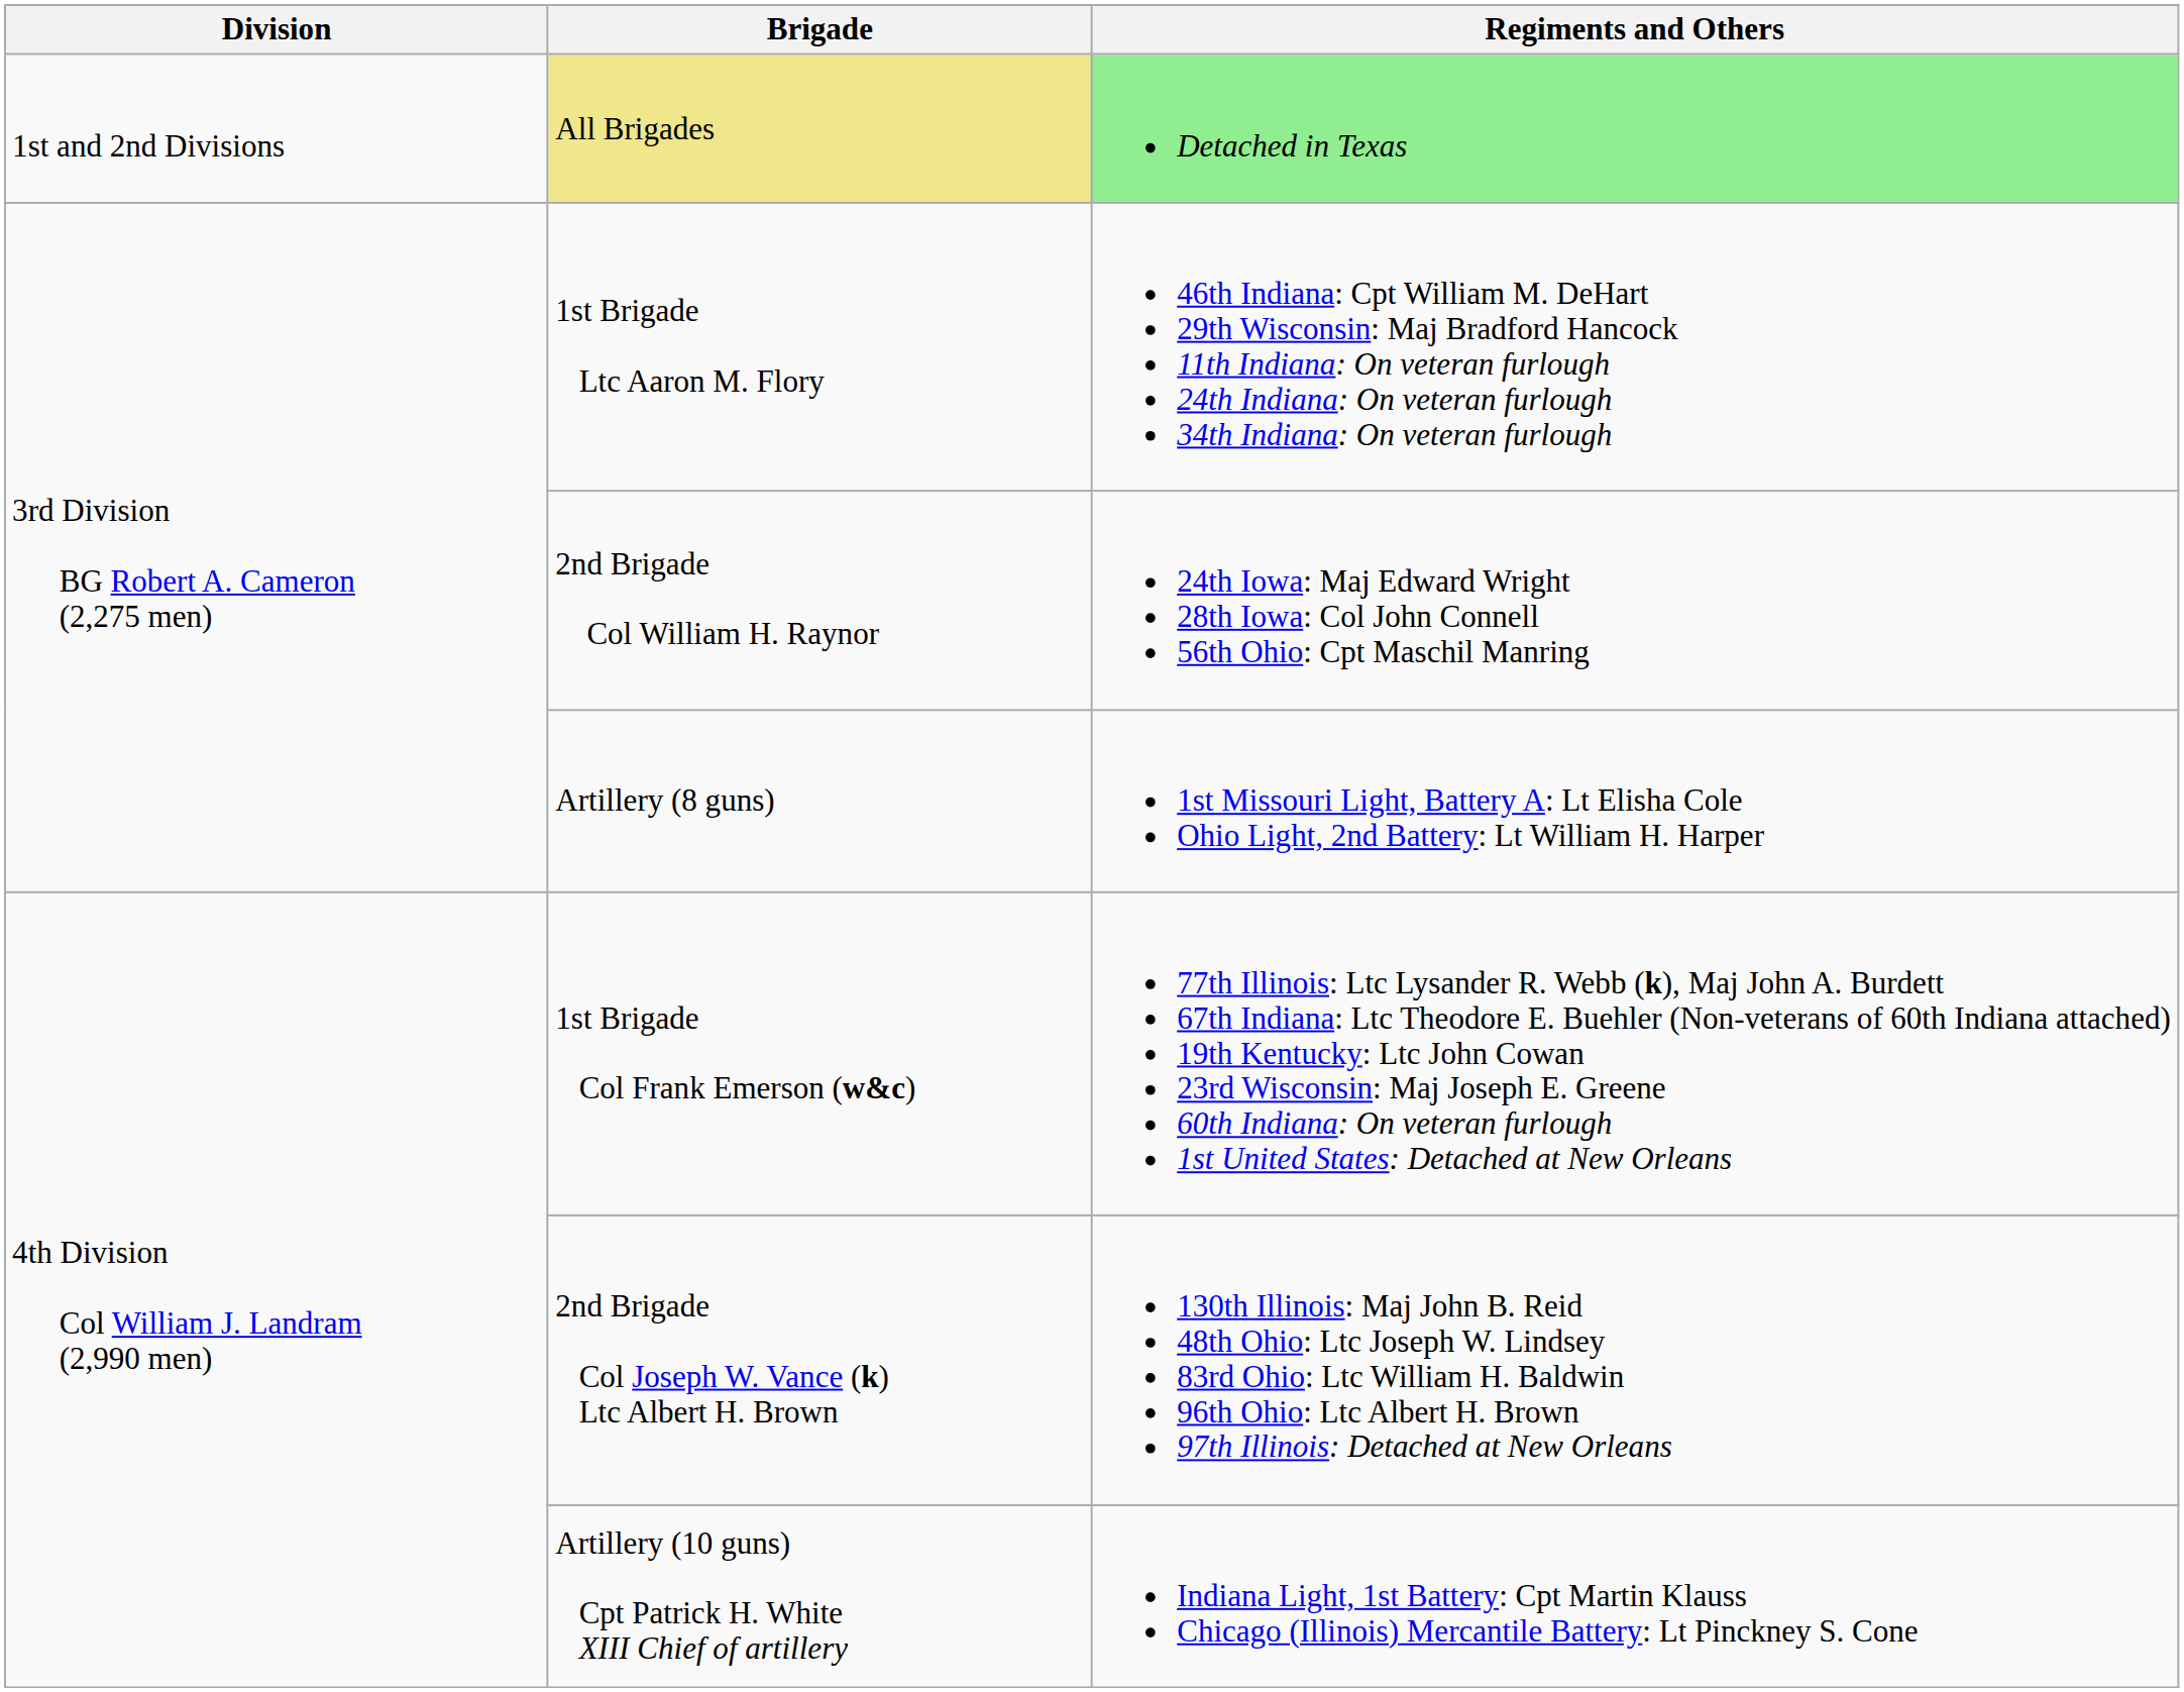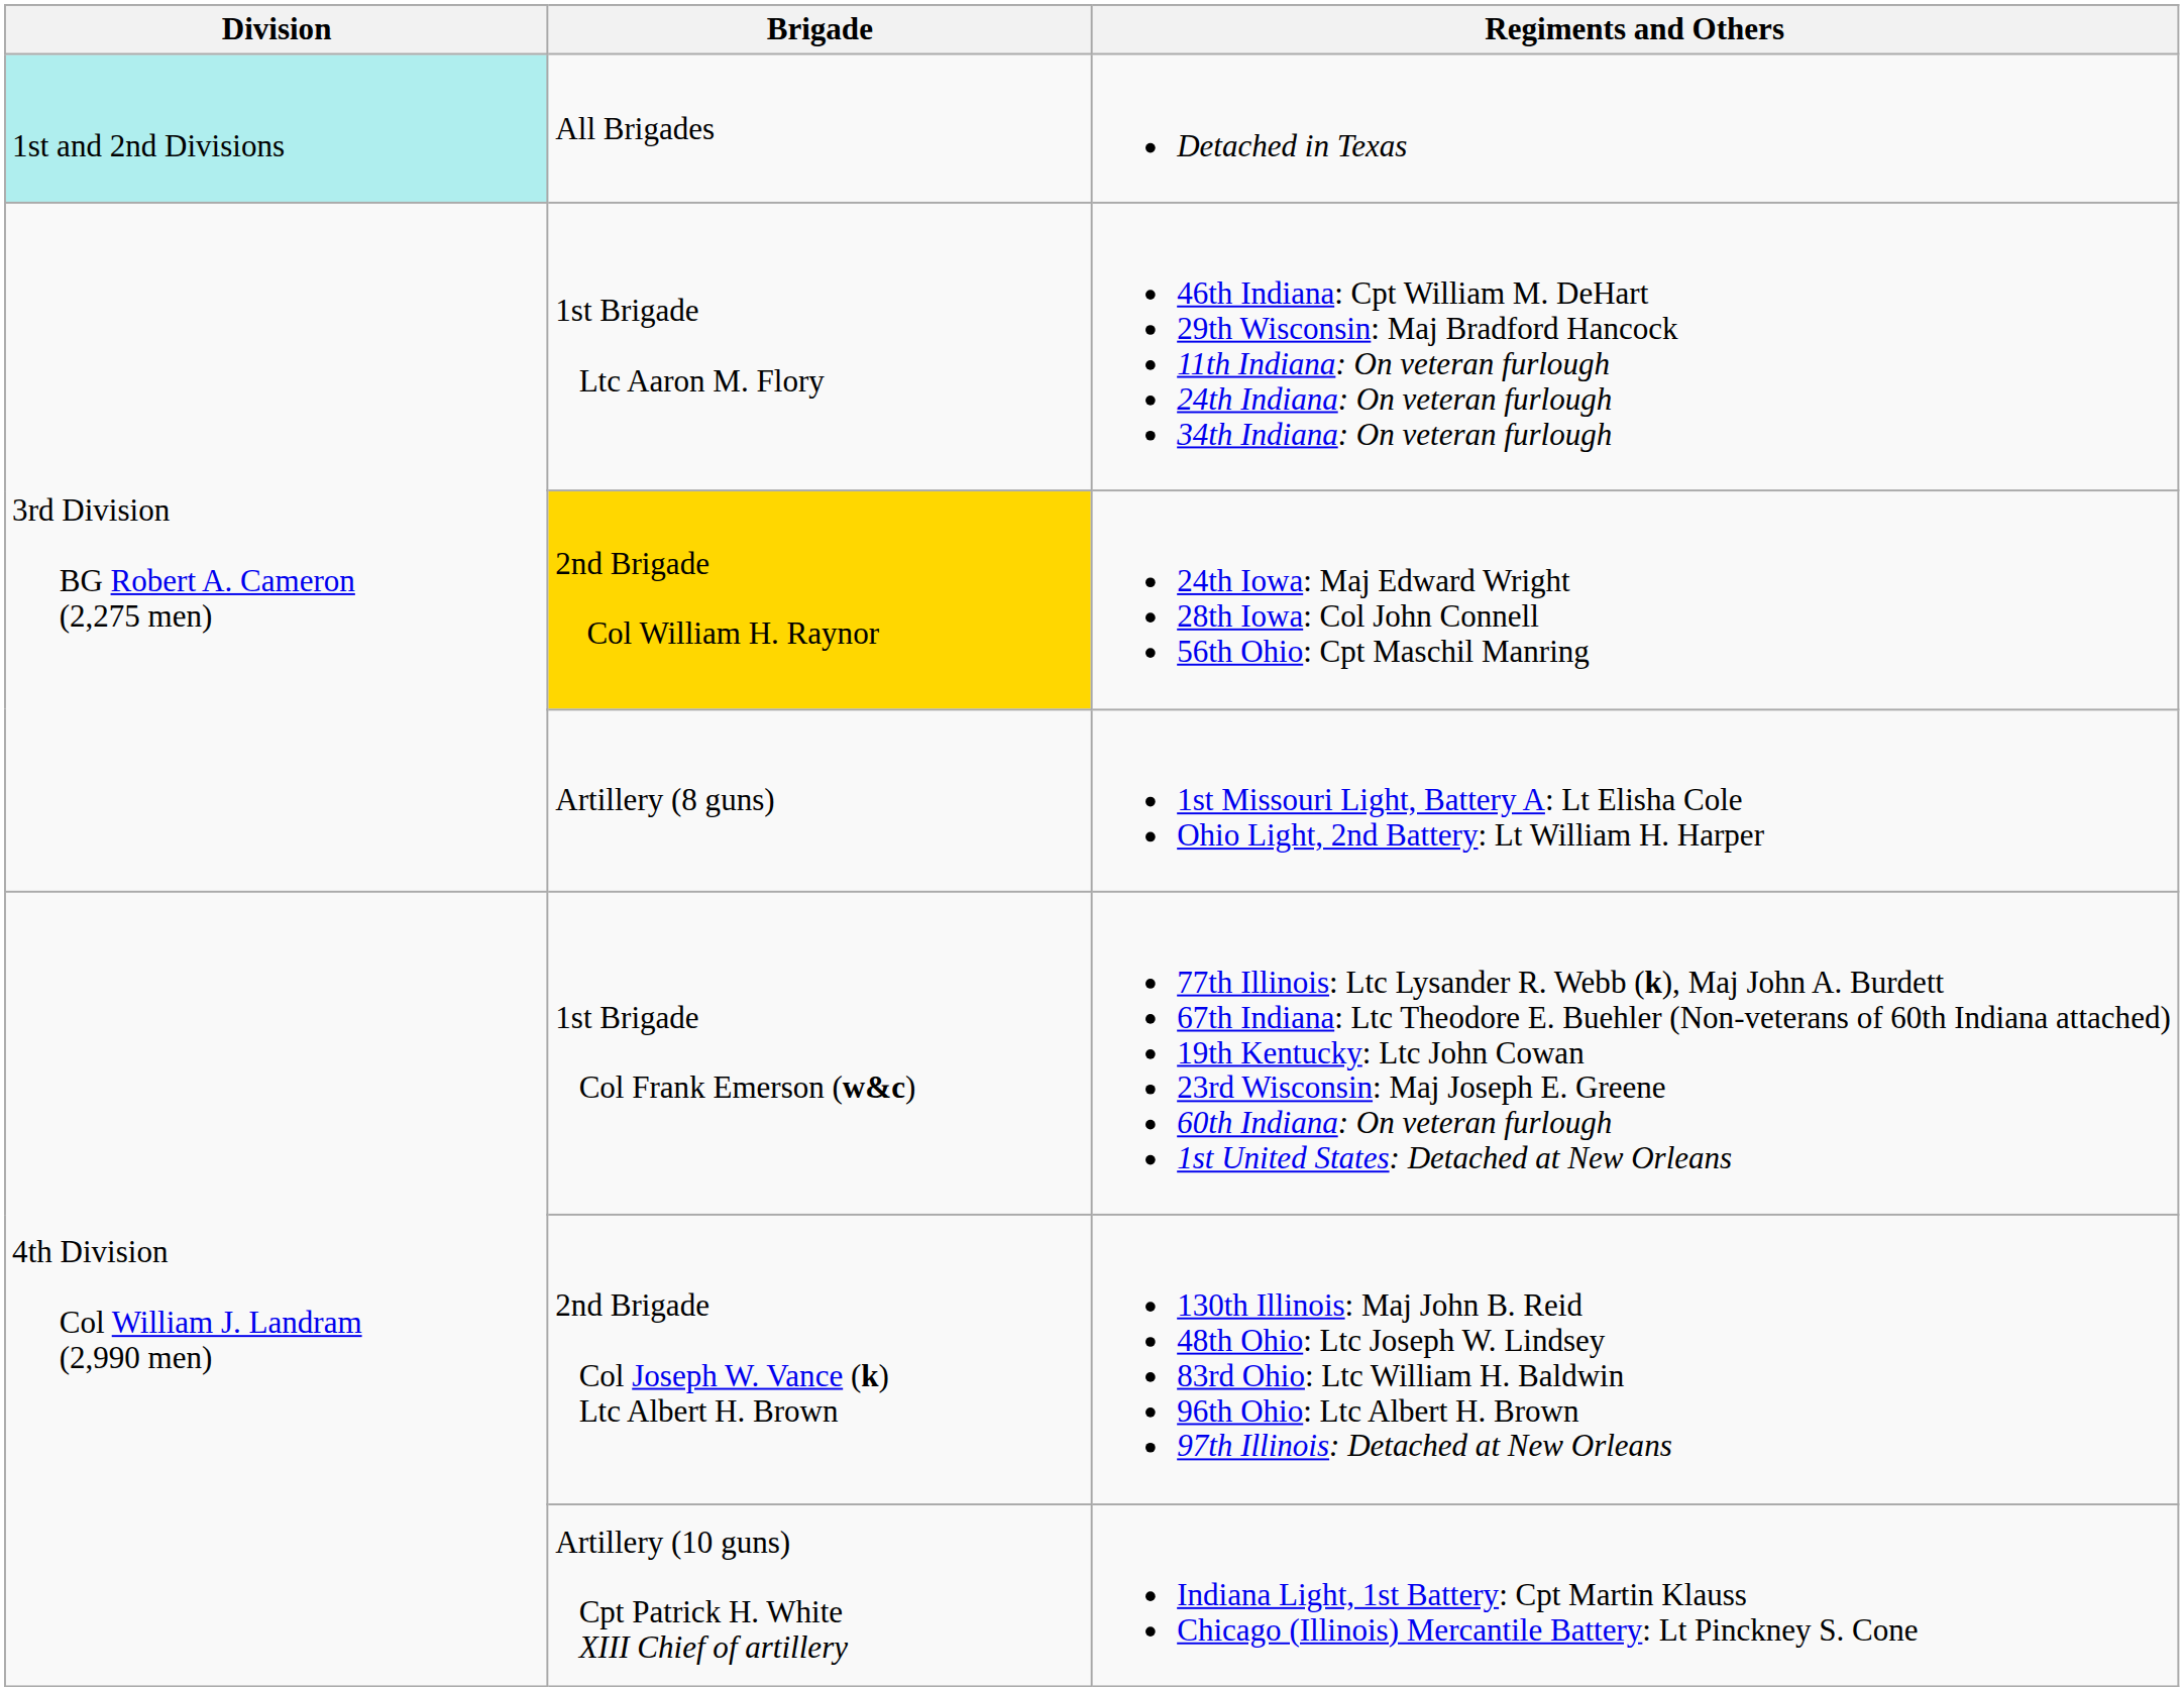All Brigades | Division: no background -> paleturquoise background
All Brigades | Brigade: khaki background -> no background
All Brigades | Regiments and Others: lightgreen background -> no background
2nd Brigade Col William H. Raynor | Brigade: no background -> gold background
